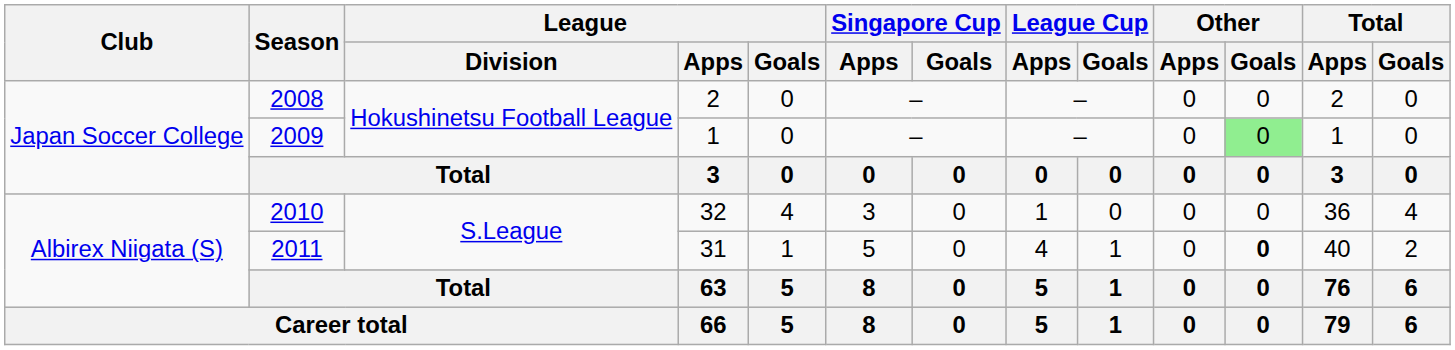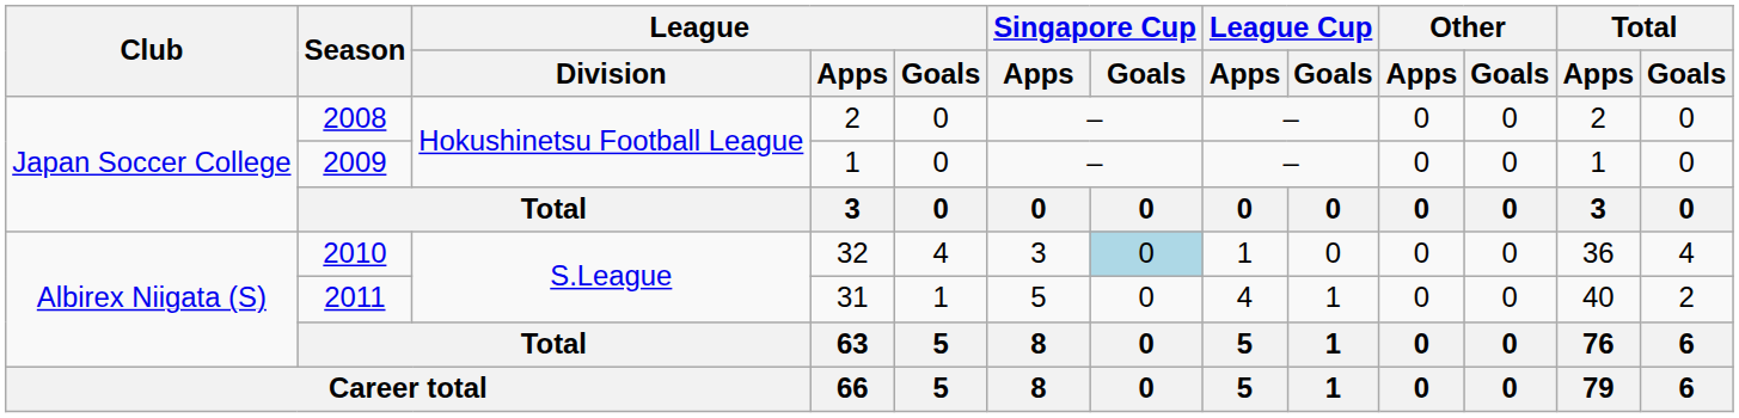2009 | Other / Goals: lightgreen background -> no background
2010 | Singapore Cup / Goals: no background -> lightblue background
2011 | Other / Goals: bold -> normal
